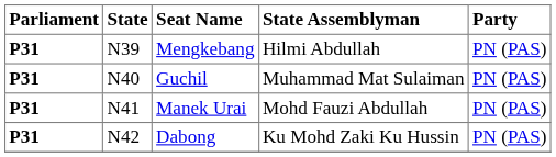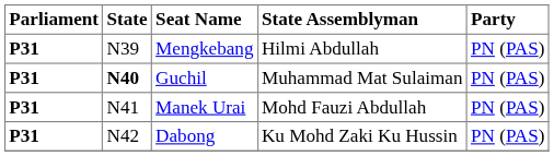Guchil | State: normal -> bold
